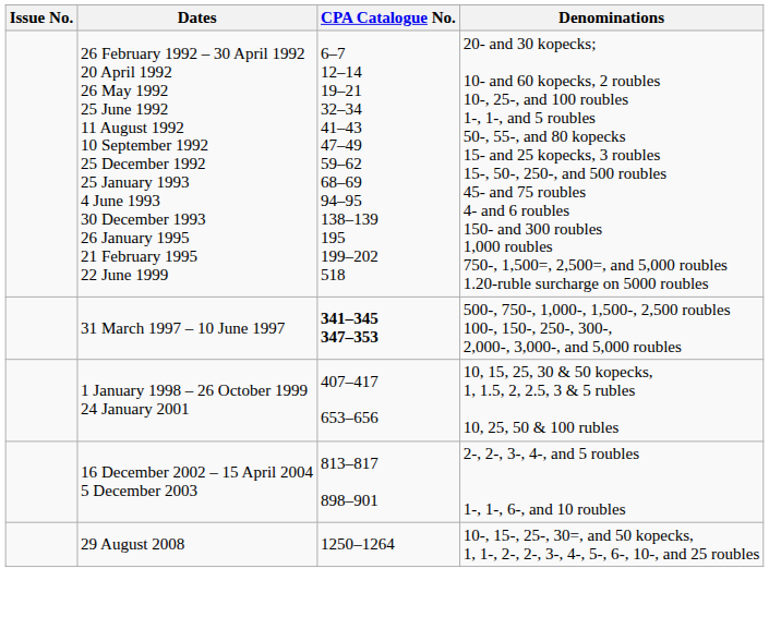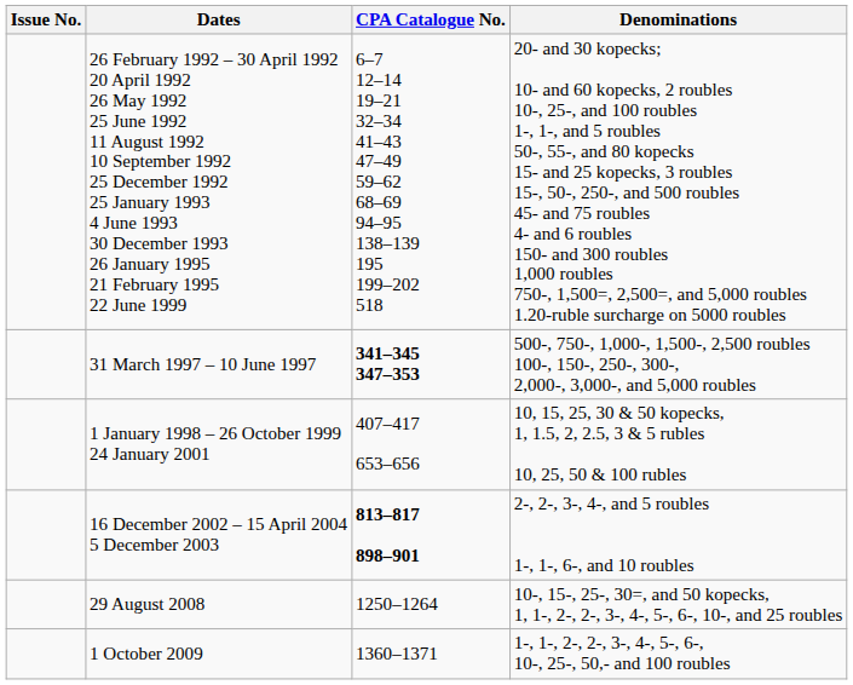16 December 2002 – 15 April 2004 5 December 2003 | CPA Catalogue No.: normal -> bold
+ row: 1 October 2009 | 1360–1371 | 1-, 1-, 2-, 2-, 3-, 4-, 5-, 6-, 10-, 25-, 50,- and 100 roubles
